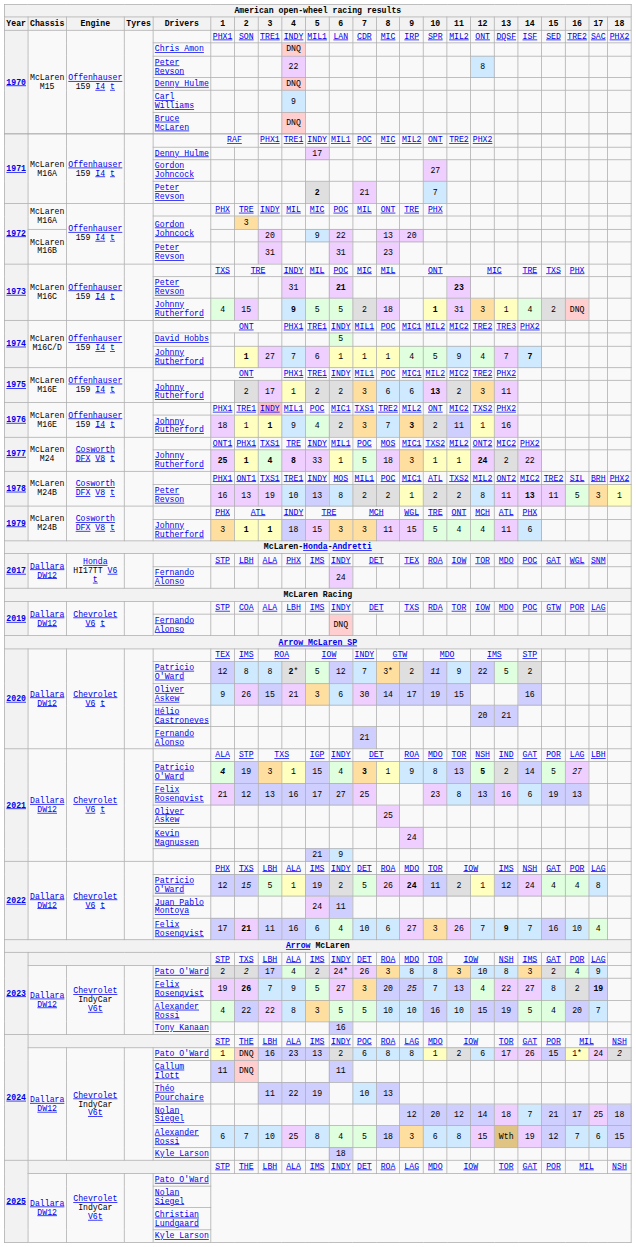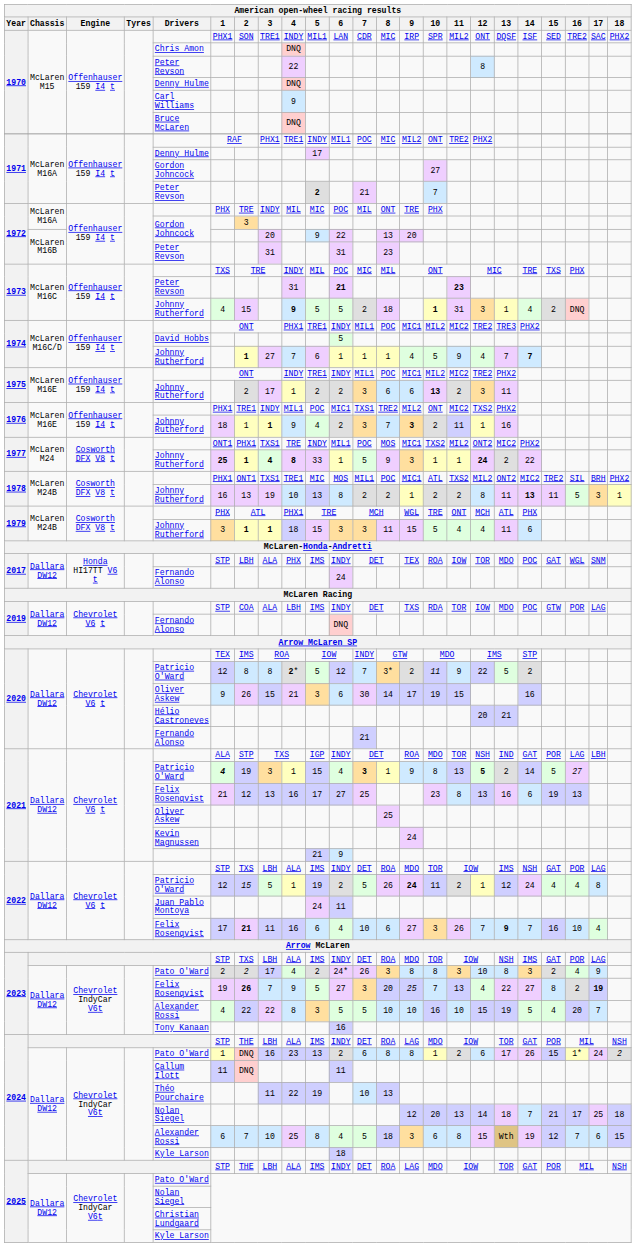row 23 | American open-wheel racing results / 4: PHX1 -> INDY
row 25 | American open-wheel racing results / 3: pink background -> no background
row 28 | American open-wheel racing results / 8: 18 -> 9
row 29 | American open-wheel racing results / 5: INDY -> MIC
row 30 | American open-wheel racing results / Drivers: Peter Revson -> Johnny Rutherford
row 31 | American open-wheel racing results / 4: INDY -> PHX1
row 51 | American open-wheel racing results / 1: PHX -> STP
row 61 | American open-wheel racing results / 7: POC -> DET
row 65 | American open-wheel racing results / 11: 12 -> 13
